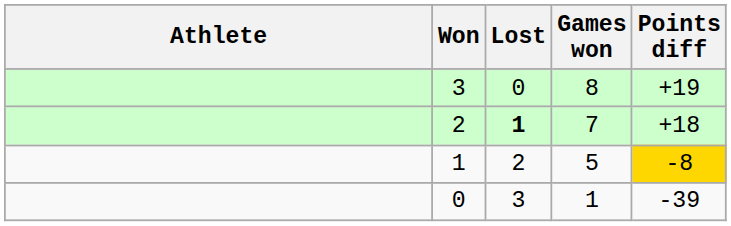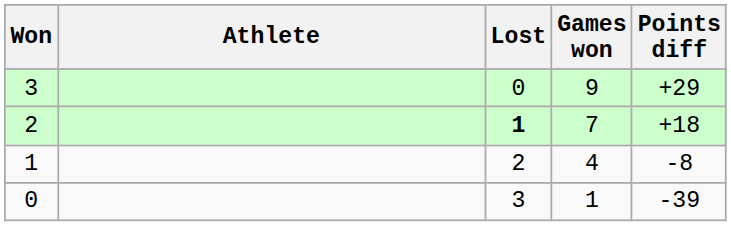columns swapped: Athlete <-> Won
row 2 | Games won: 8 -> 9
row 2 | Points diff: +19 -> +29
row 4 | Games won: 5 -> 4
row 4 | Points diff: gold background -> no background
